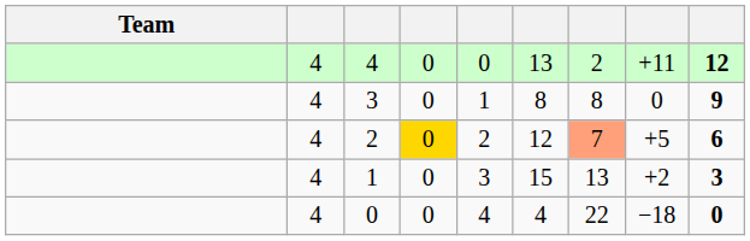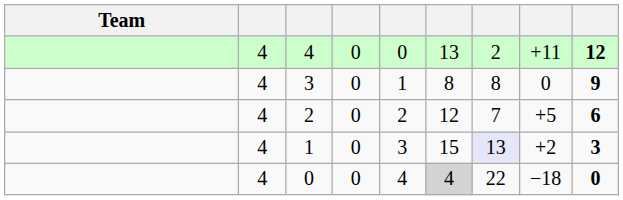row 4 | column 4: gold background -> no background
row 4 | column 7: lightsalmon background -> no background
row 5 | column 7: no background -> lavender background
row 6 | column 6: no background -> lightgrey background
